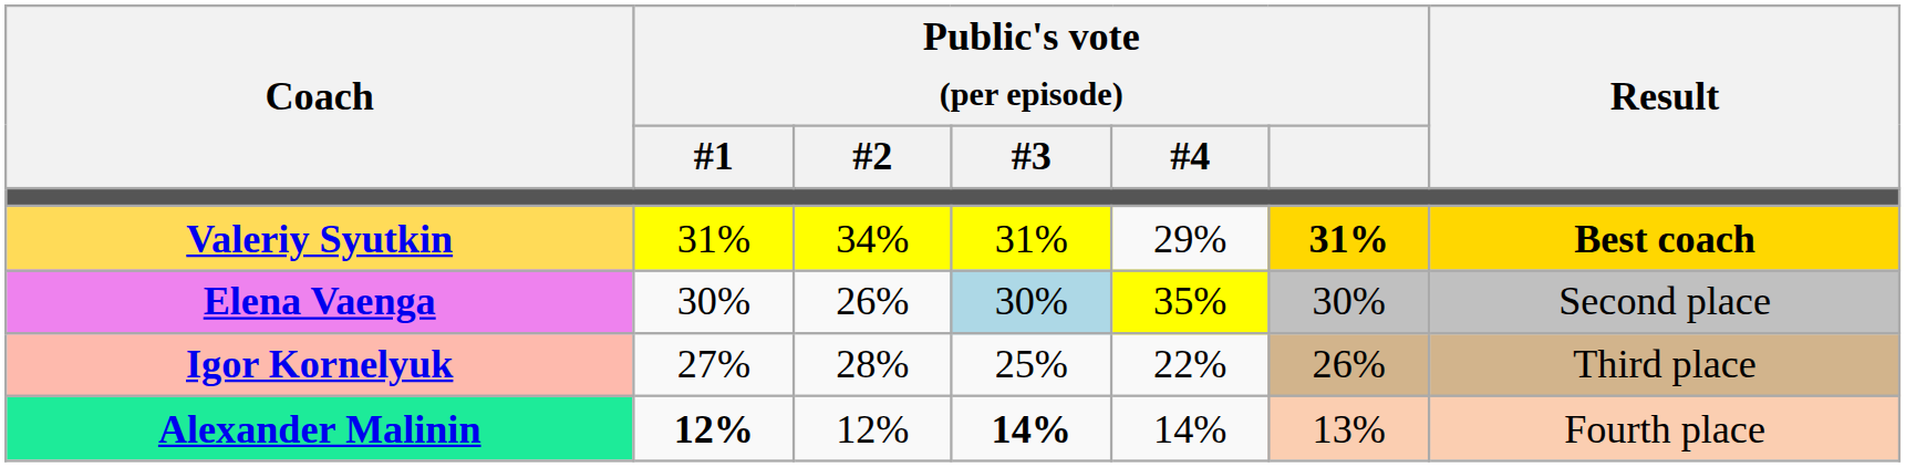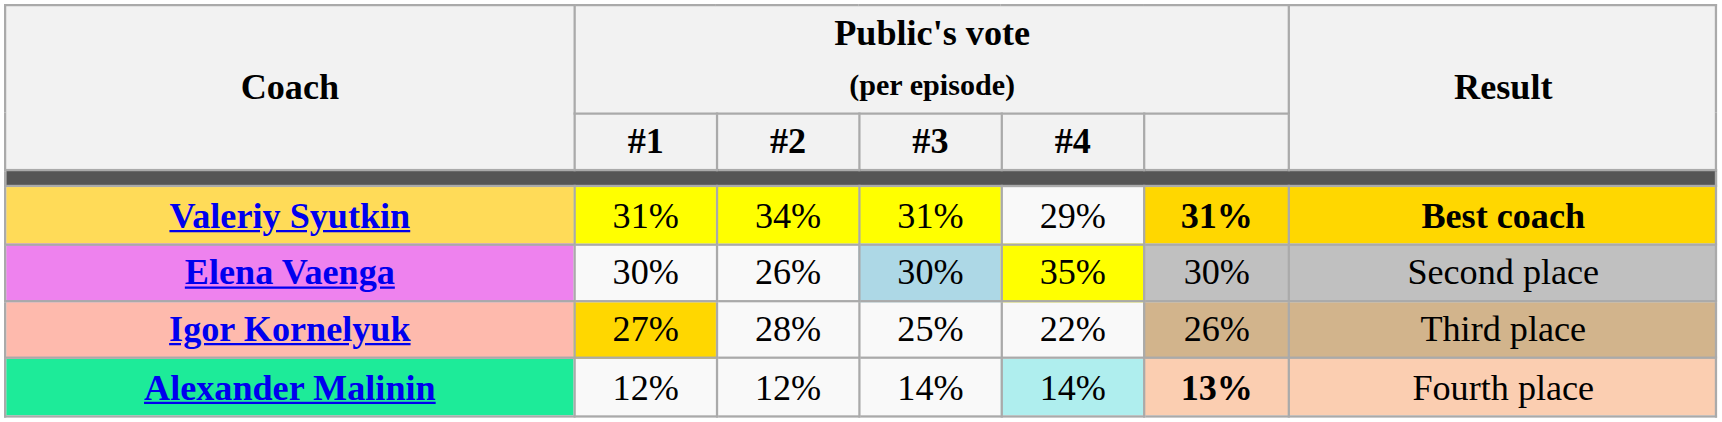Igor Kornelyuk | Public's vote (per episode) / #1: no background -> gold background
Alexander Malinin | Public's vote (per episode) / #1: bold -> normal
Alexander Malinin | Public's vote (per episode) / #3: bold -> normal
Alexander Malinin | Public's vote (per episode) / #4: no background -> paleturquoise background
Alexander Malinin | Public's vote (per episode): normal -> bold
